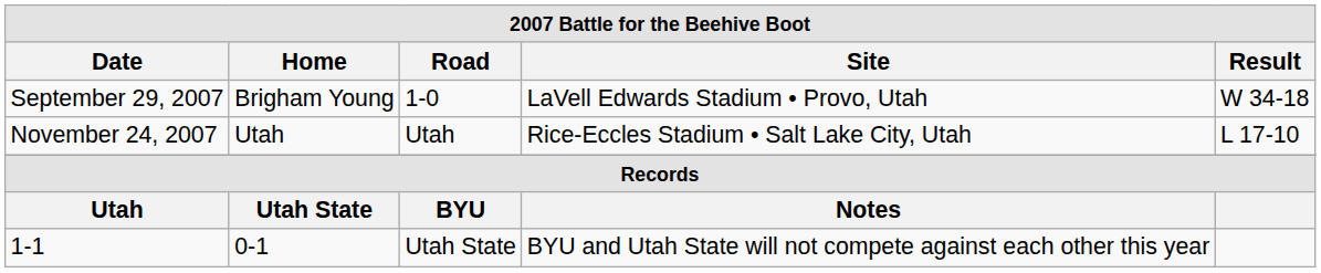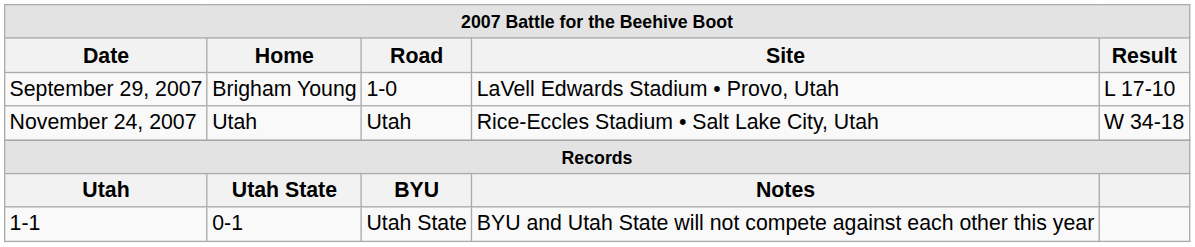September 29, 2007 | column 5: W 34-18 -> L 17-10
November 24, 2007 | column 5: L 17-10 -> W 34-18
